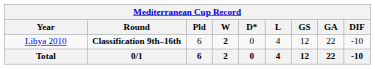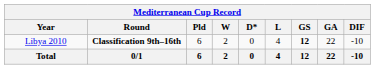Libya 2010 | W: bold -> normal
Libya 2010 | GS: normal -> bold
